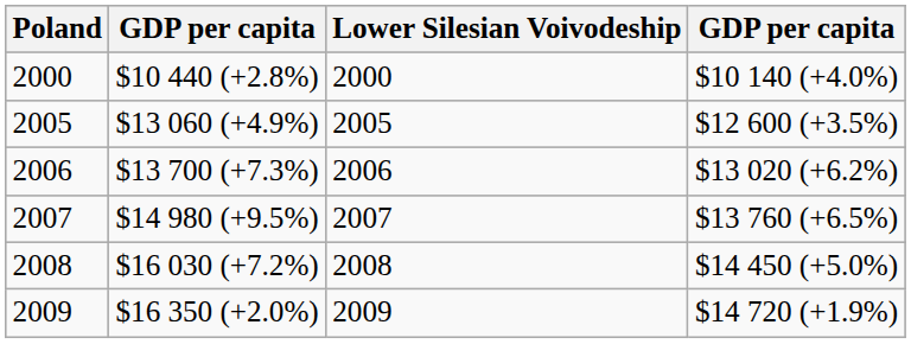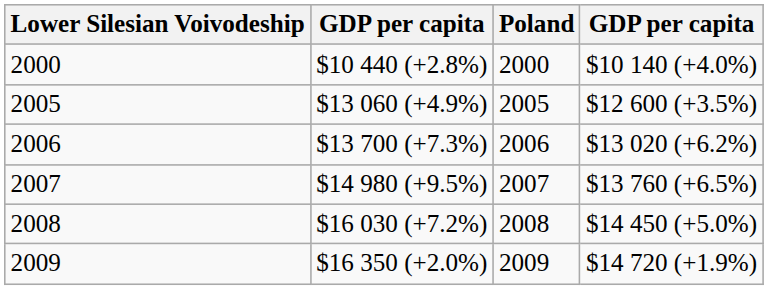columns swapped: Lower Silesian Voivodeship <-> Poland
